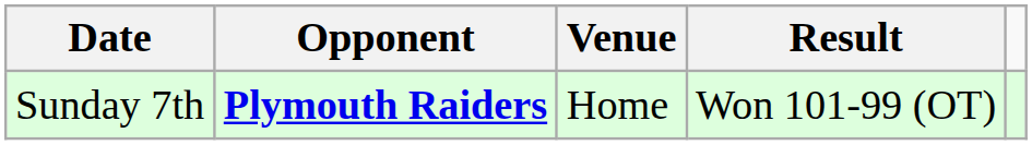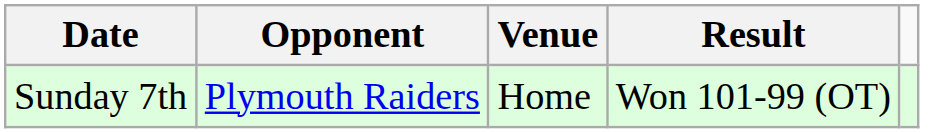Sunday 7th | Opponent: bold -> normal
